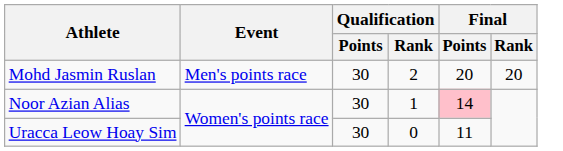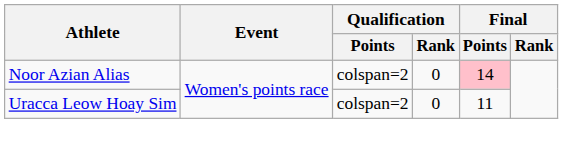- row: Mohd Jasmin Ruslan | Men's points race | 30 | 2 | 20 | 20
Noor Azian Alias | Qualification / Points: 30 -> colspan=2
Noor Azian Alias | Qualification / Rank: 1 -> 0
Uracca Leow Hoay Sim | Qualification / Points: 30 -> colspan=2
